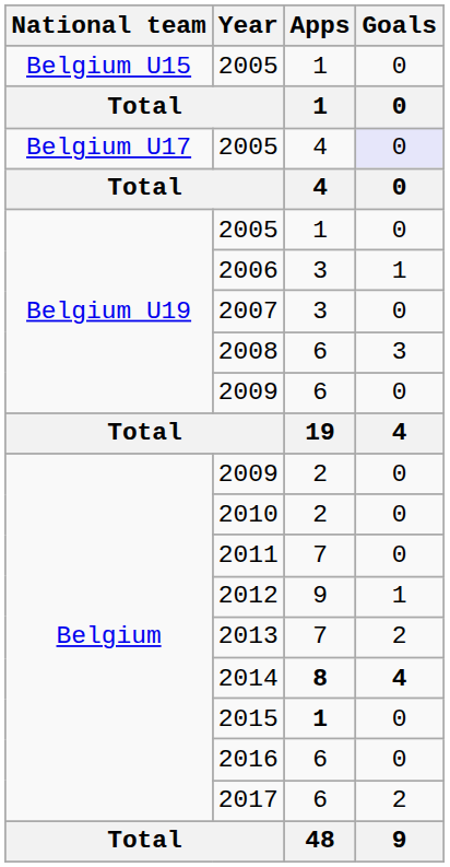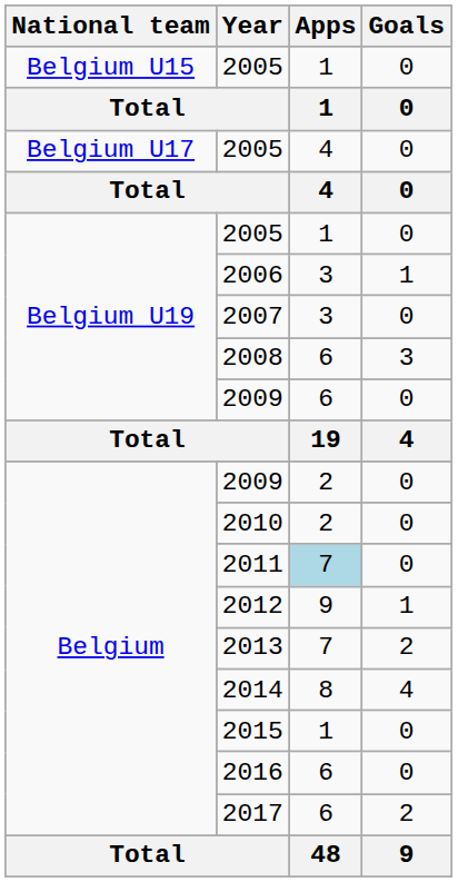Belgium U17 / 2005 | Goals: lavender background -> no background
2011 | Apps: no background -> lightblue background
2014 | Apps: bold -> normal
2014 | Goals: bold -> normal
2015 | Apps: bold -> normal
